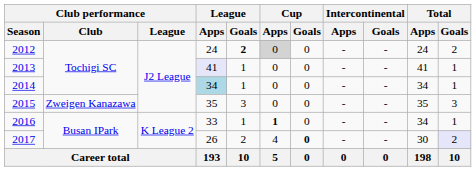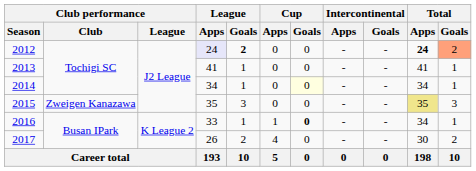2012 | League / Apps: no background -> lavender background
2012 | Cup / Apps: lightgrey background -> no background
2012 | Total / Apps: normal -> bold
2012 | Total / Goals: no background -> lightsalmon background
2013 | League / Apps: lavender background -> no background
2014 | League / Apps: lightblue background -> no background
2014 | Cup / Goals: no background -> lightyellow background
2015 | Total / Apps: no background -> khaki background
2016 | Cup / Apps: bold -> normal
2016 | Cup / Goals: normal -> bold
2017 | Cup / Goals: bold -> normal
2017 | Total / Goals: lavender background -> no background
